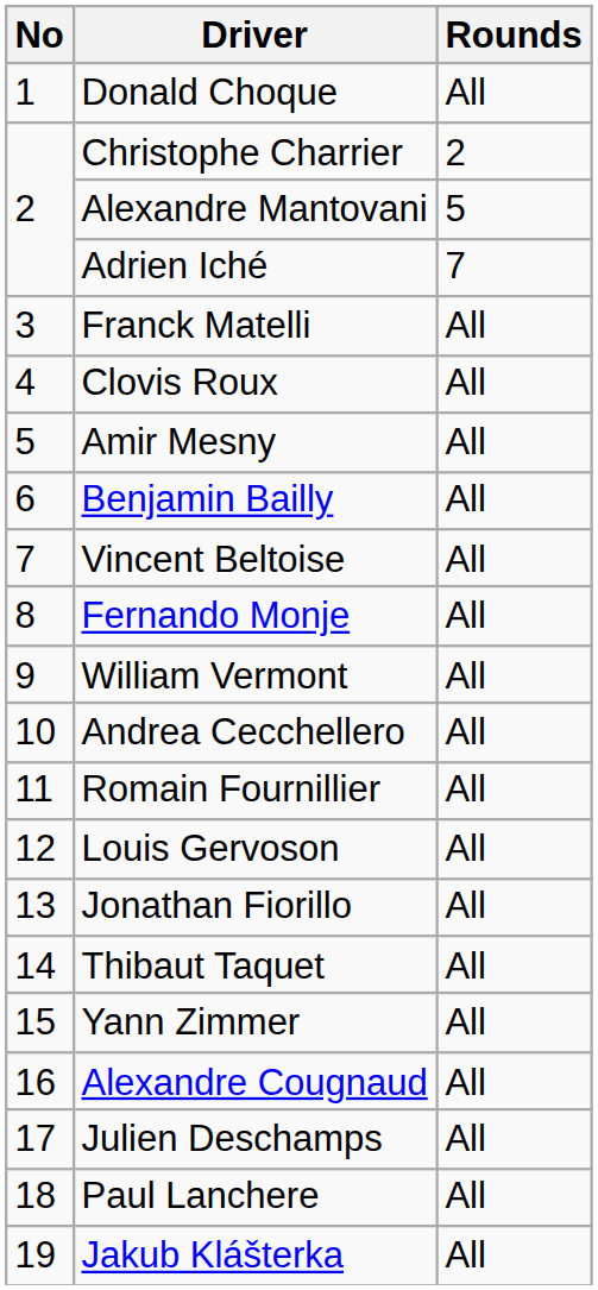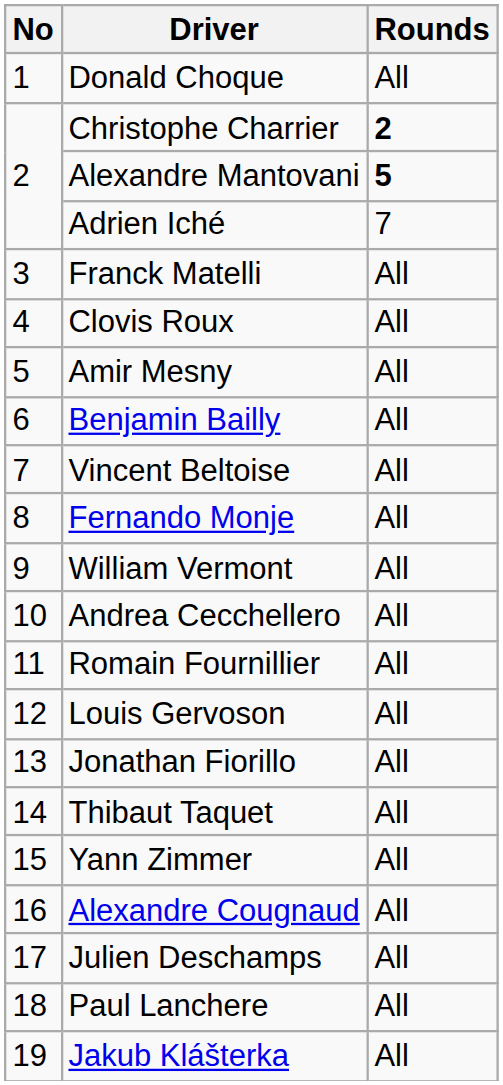Christophe Charrier | Rounds: normal -> bold
Alexandre Mantovani | Rounds: normal -> bold
